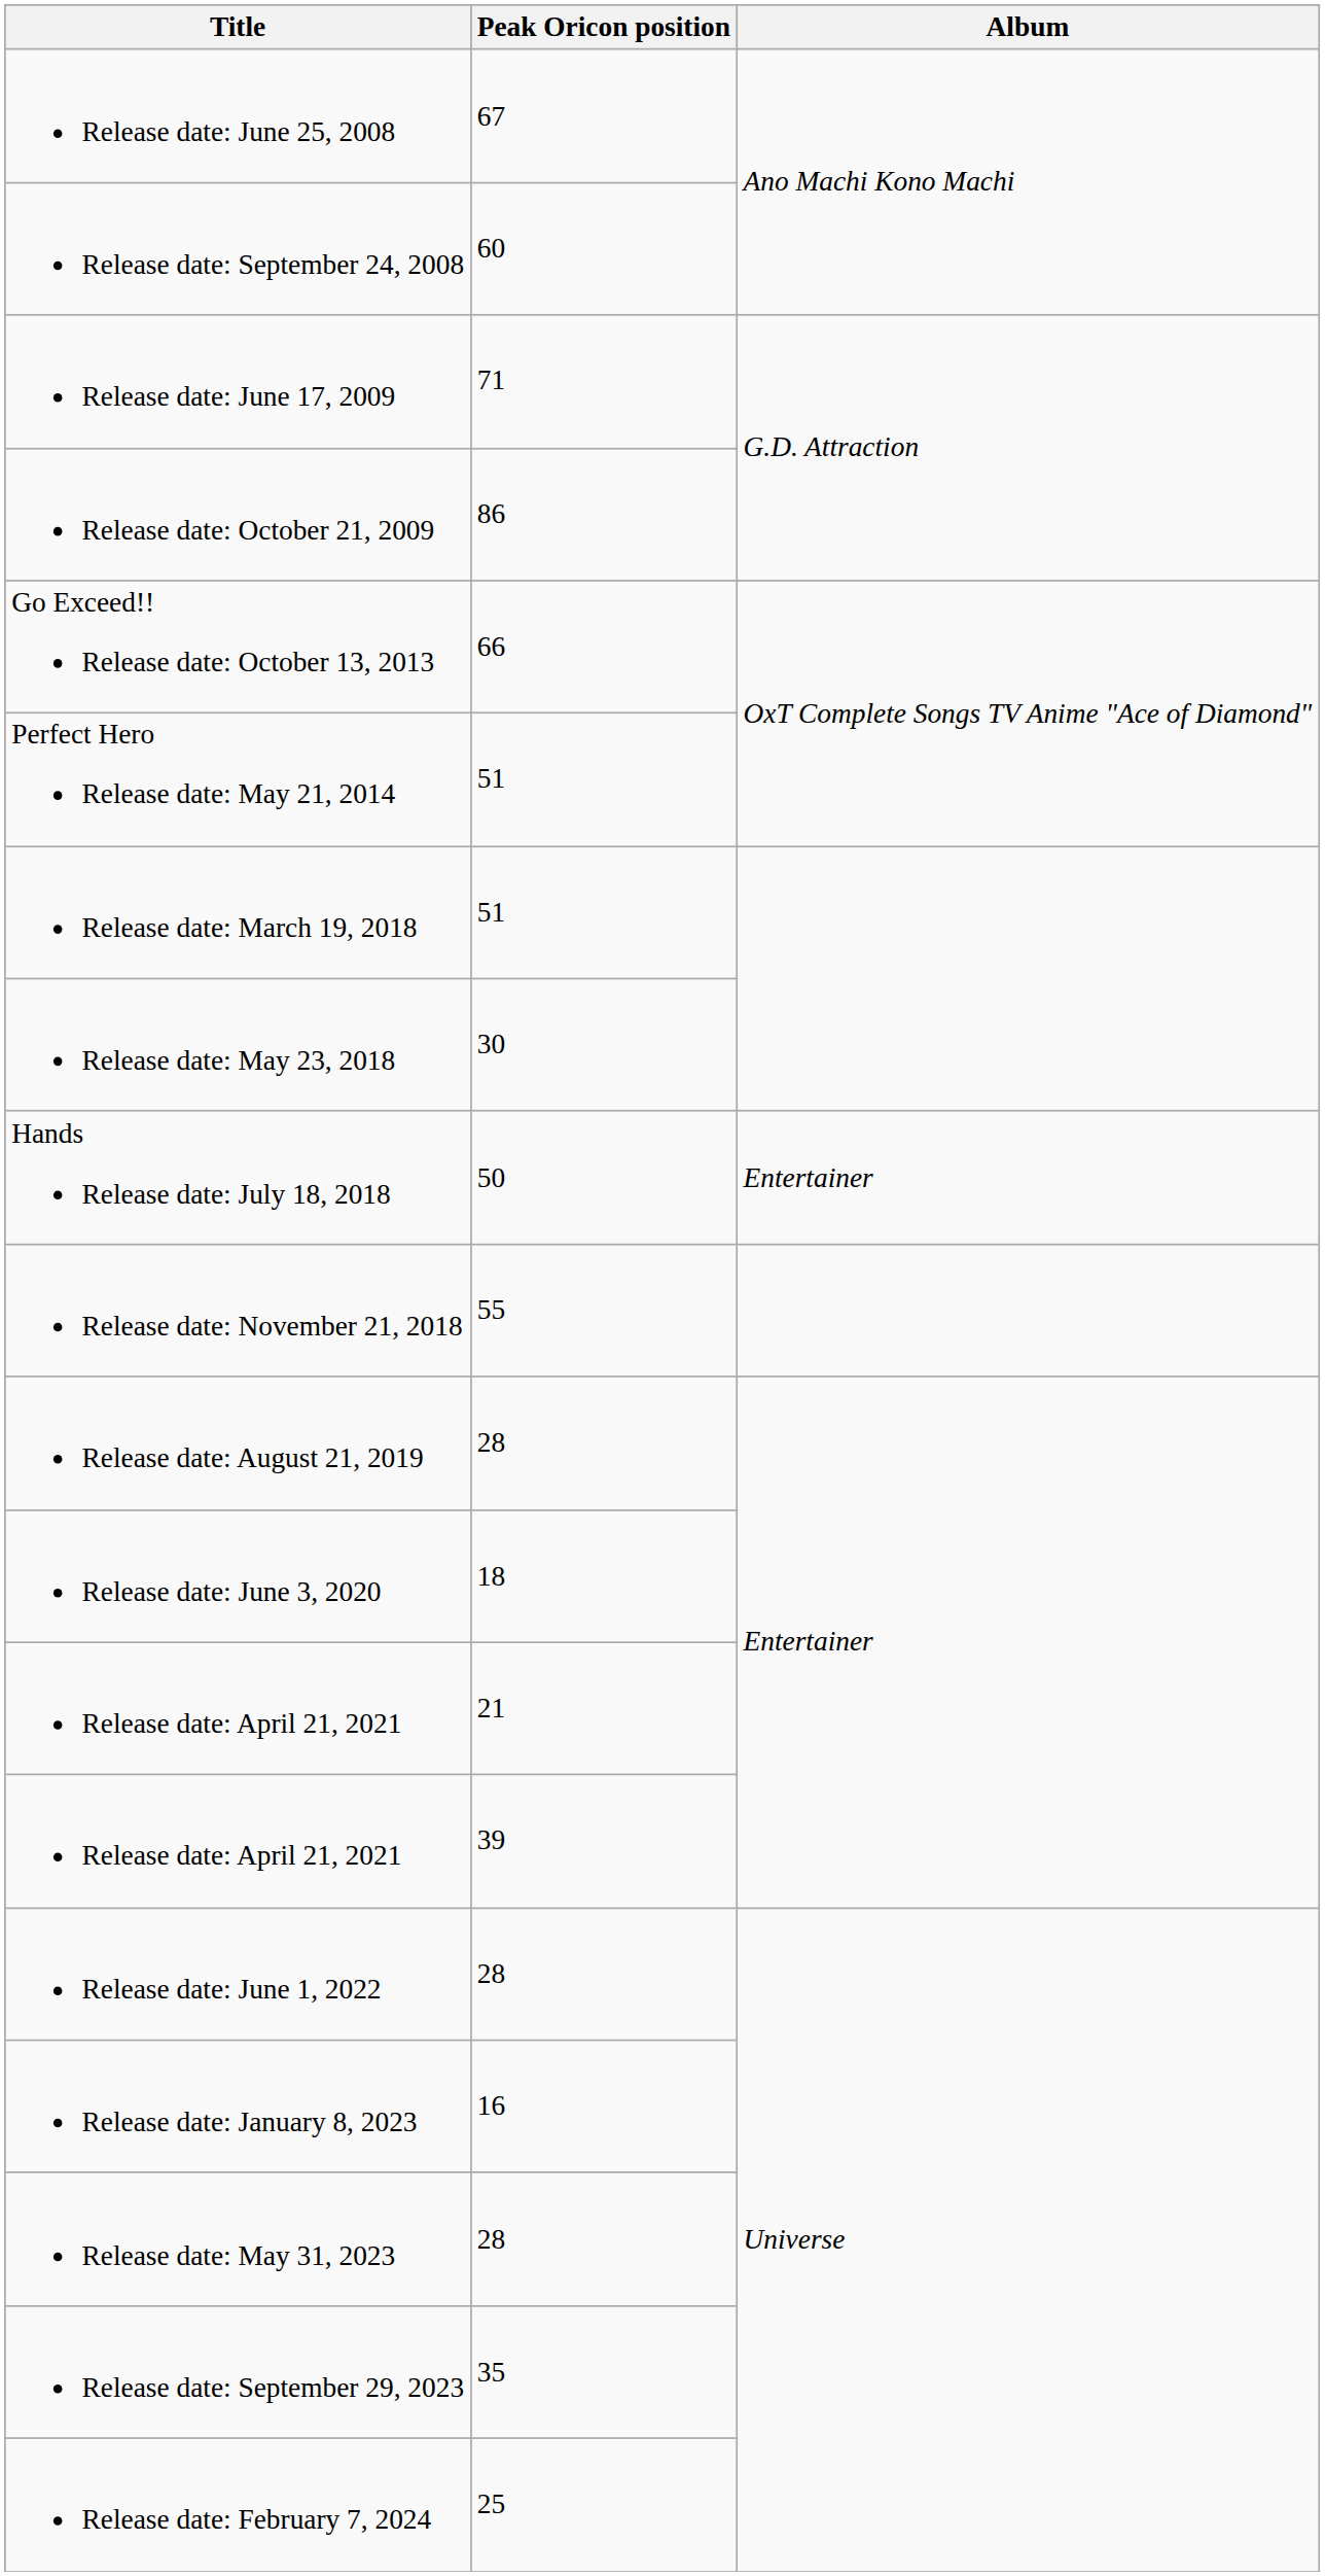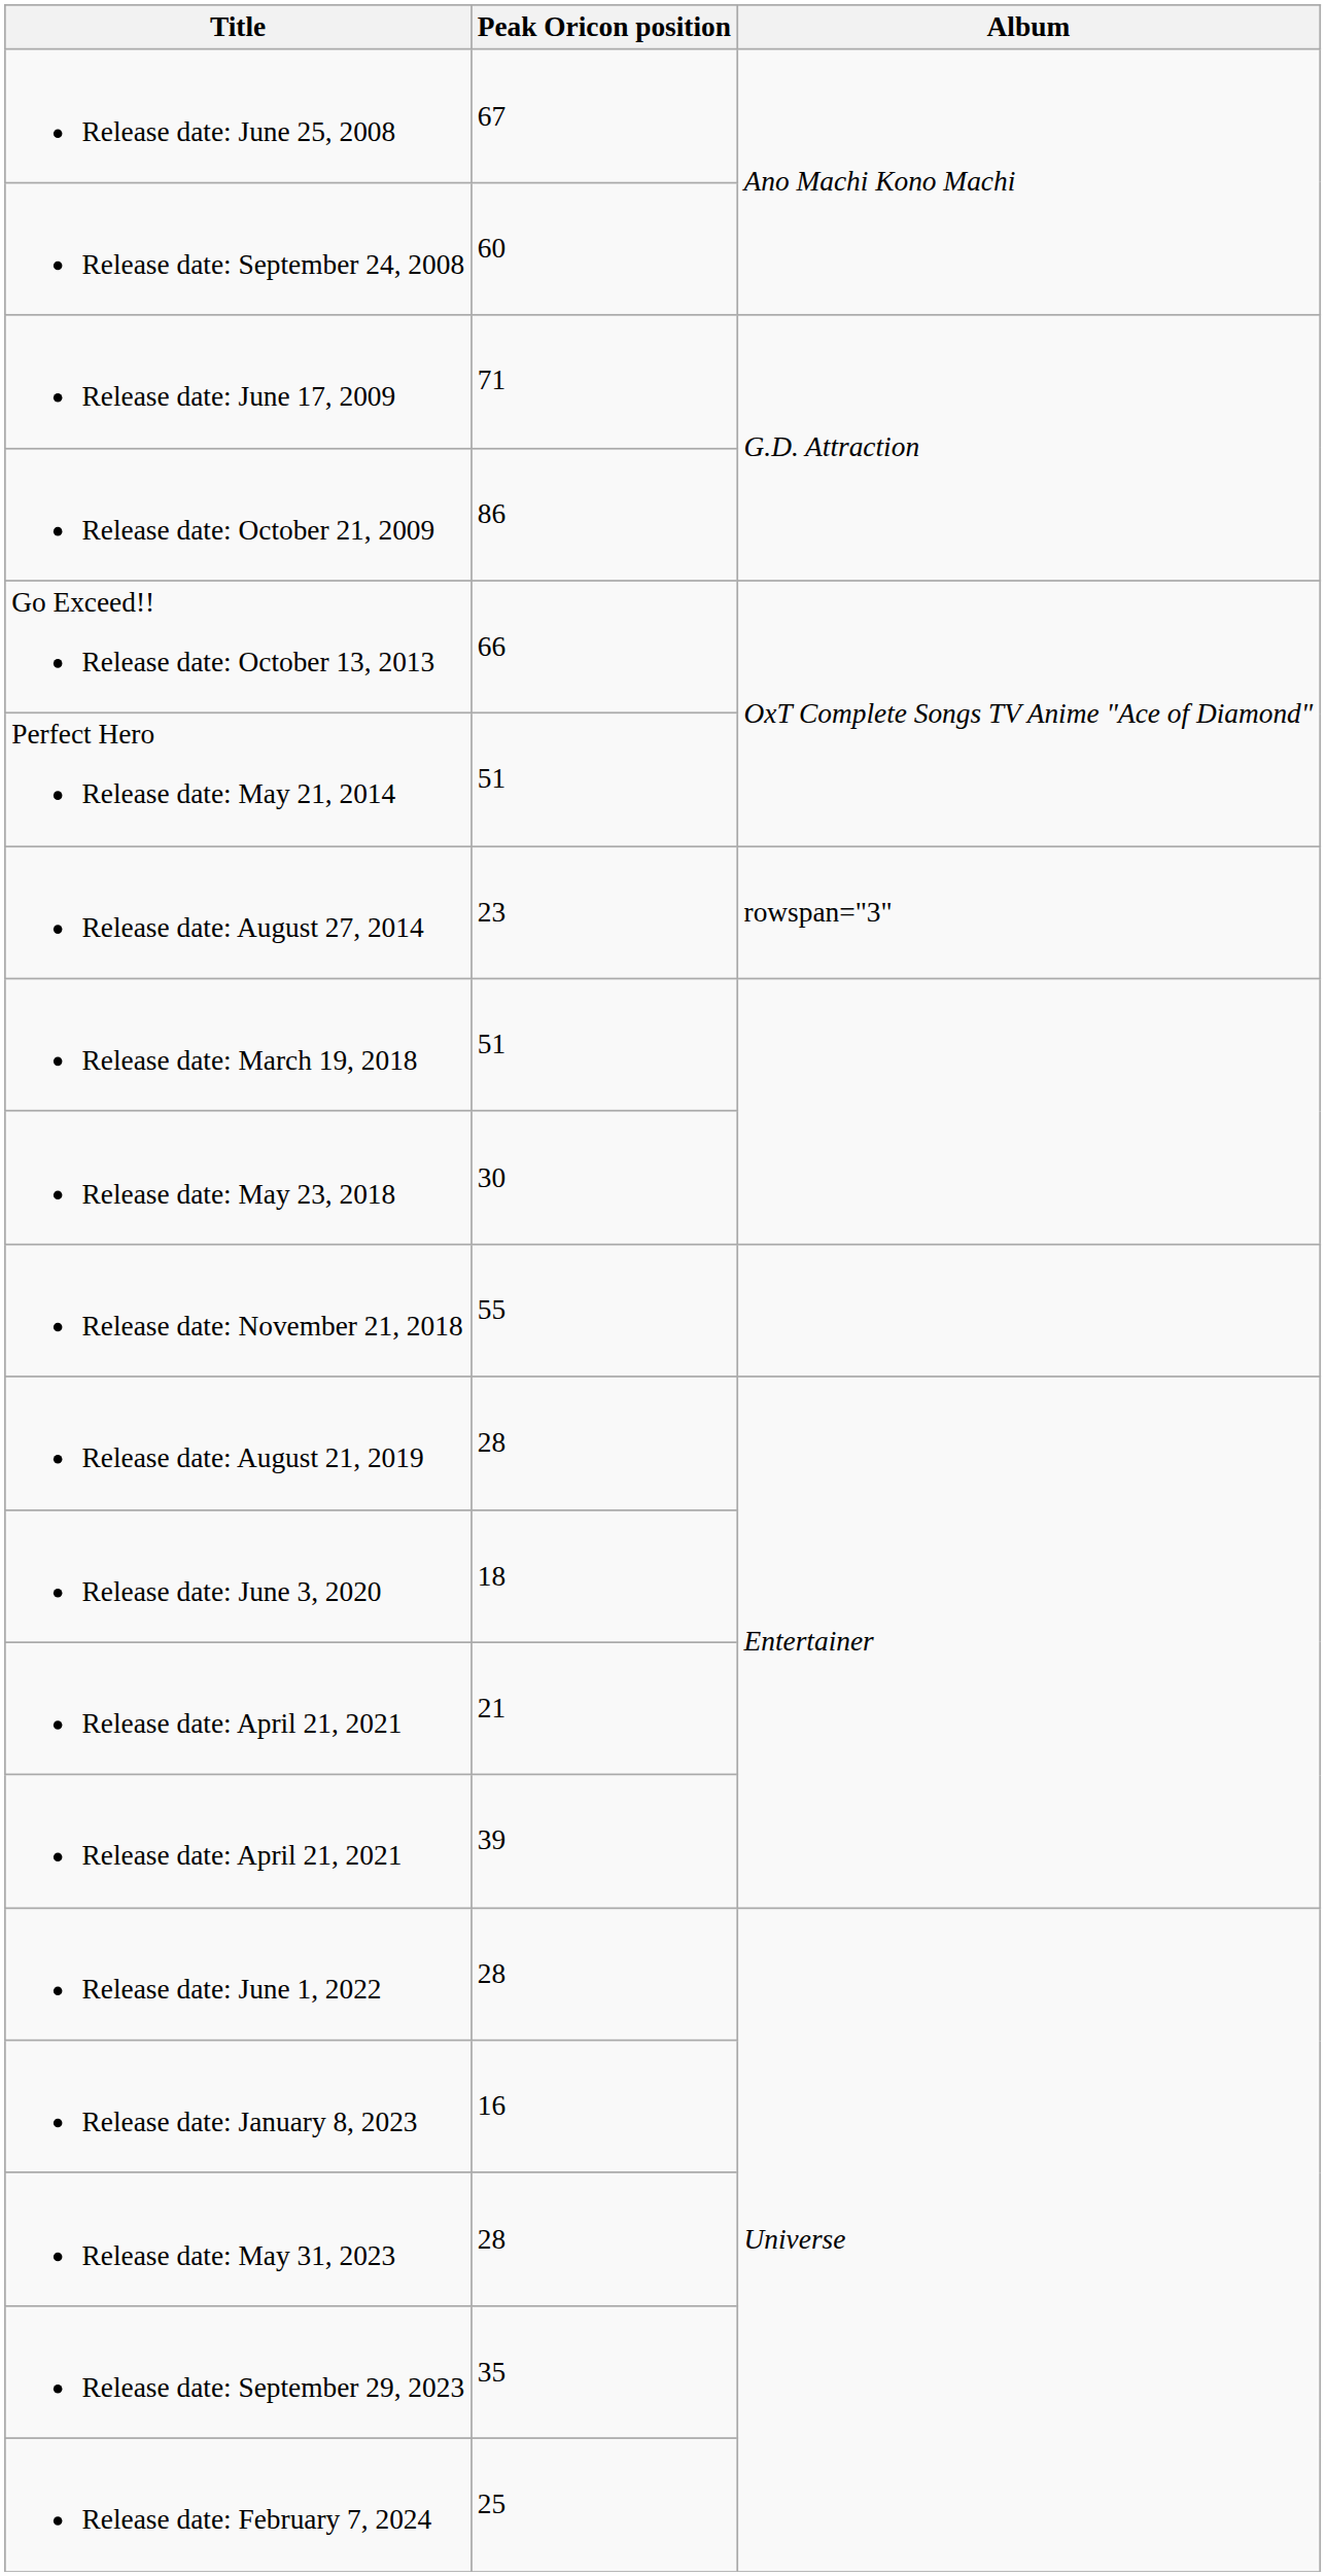+ row: Release date: August 27, 2014 | 23 | rowspan="3"
- row: Hands Release date: July 18, 2018 | 50 | Entertainer
